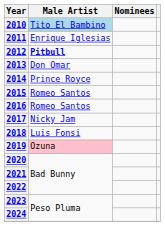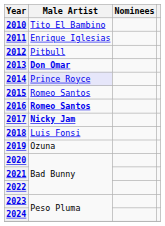2010 | Male Artist: lightblue background -> no background
2012 | Male Artist: bold -> normal
2013 | Male Artist: normal -> bold
2014 | Male Artist: no background -> lavender background
2016 | Male Artist: normal -> bold
2017 | Male Artist: normal -> bold
2019 | Male Artist: pink background -> no background
